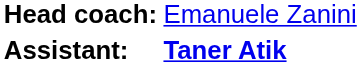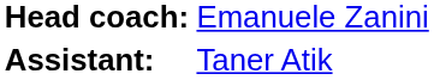Assistant: | column 2: bold -> normal
